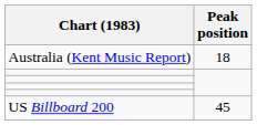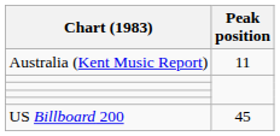row 2 | Peak position: 18 -> 11
